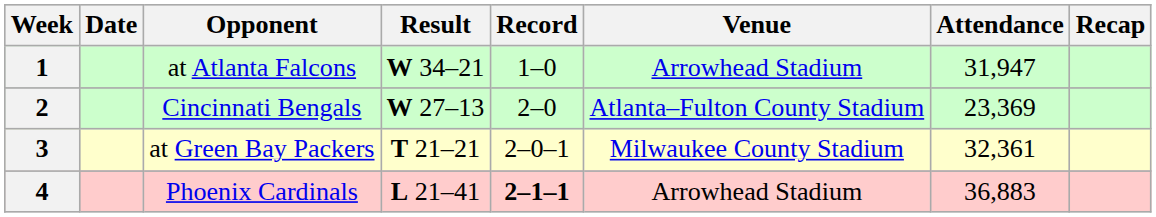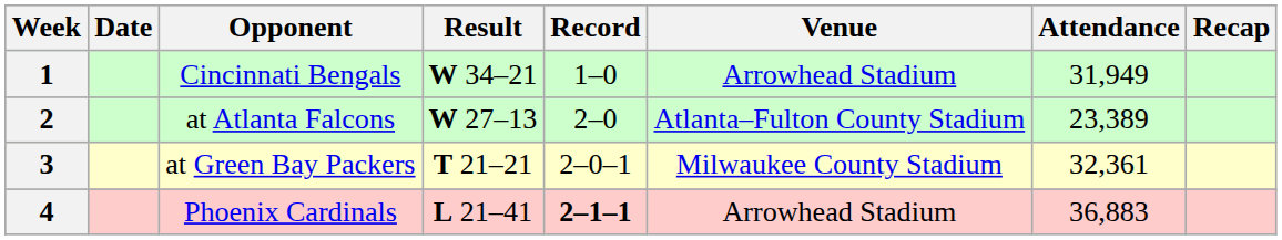1 | Opponent: at Atlanta Falcons -> Cincinnati Bengals
1 | Attendance: 31,947 -> 31,949
2 | Opponent: Cincinnati Bengals -> at Atlanta Falcons
2 | Attendance: 23,369 -> 23,389
